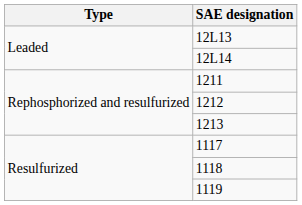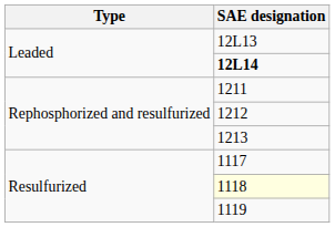12L14 | SAE designation: normal -> bold
1118 | SAE designation: no background -> lightyellow background
